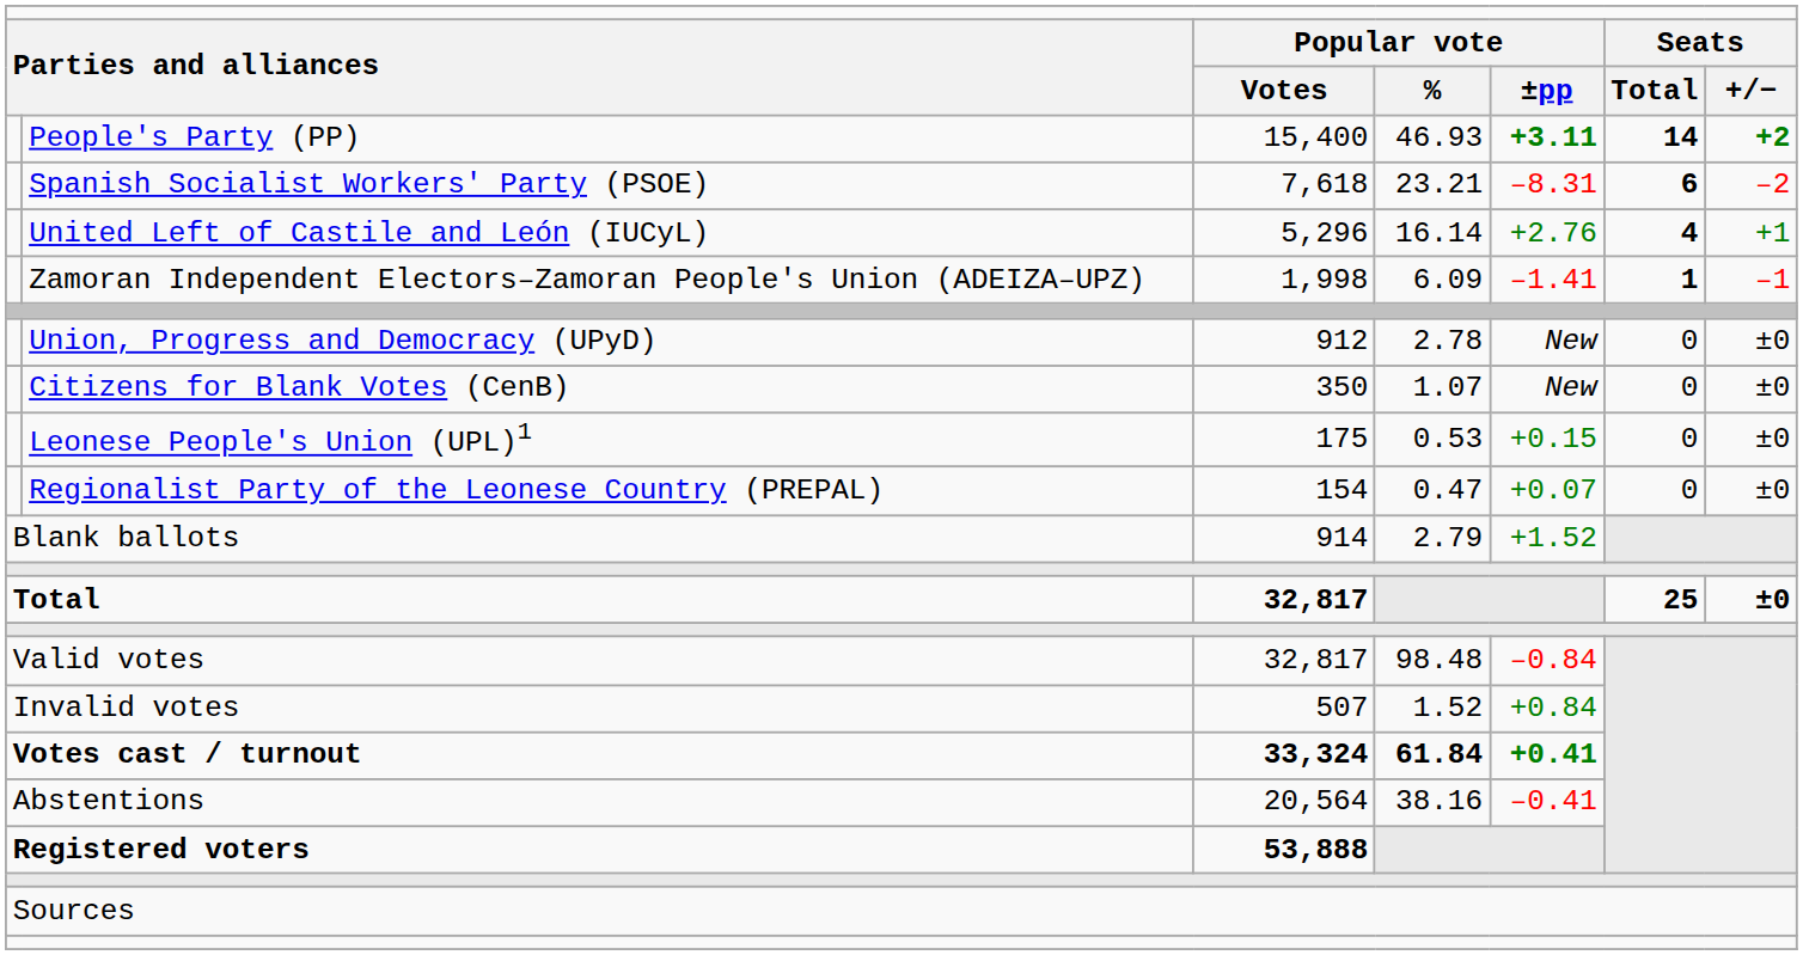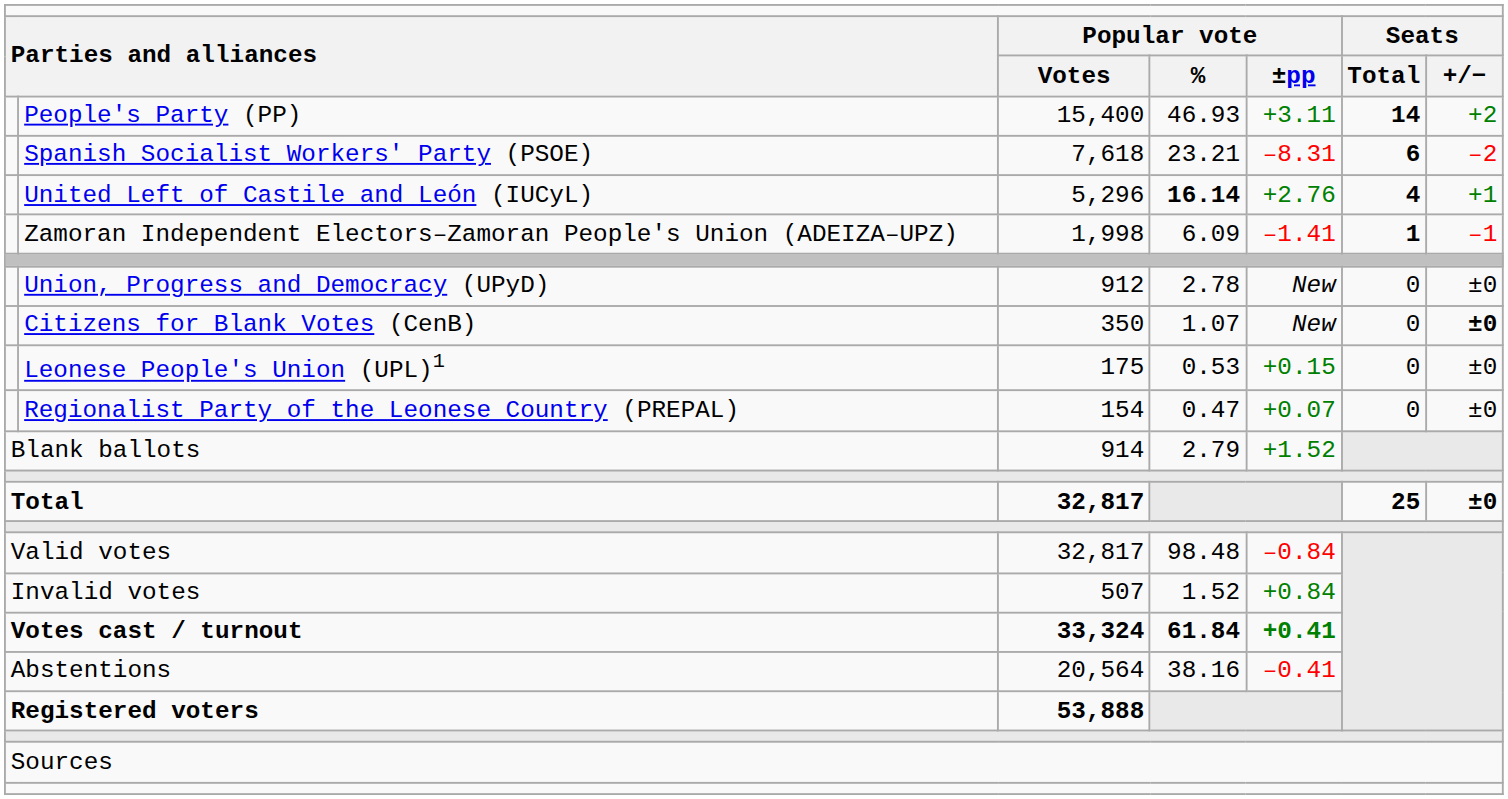People's Party (PP) | column 5: bold -> normal
People's Party (PP) | column 7: bold -> normal
United Left of Castile and León (IUCyL) | column 4: normal -> bold
Citizens for Blank Votes (CenB) | column 7: normal -> bold
